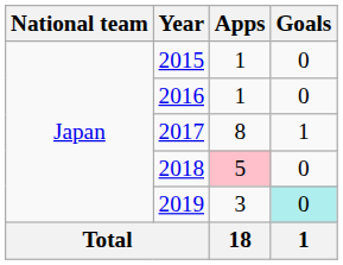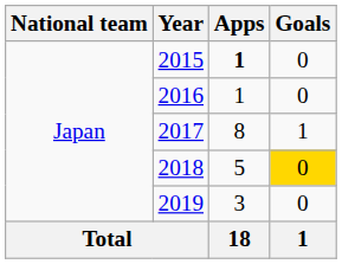2015 | Apps: normal -> bold
2018 | Apps: pink background -> no background
2018 | Goals: no background -> gold background
2019 | Goals: paleturquoise background -> no background
